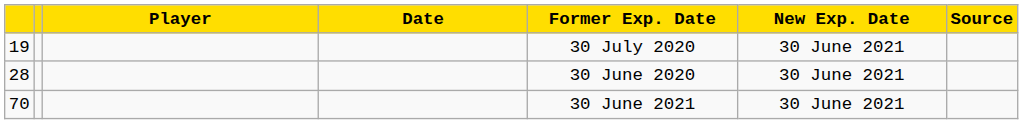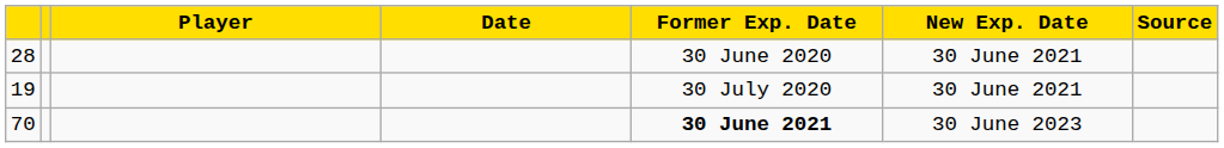rows swapped: 19 <-> 28
70 | Former Exp. Date: normal -> bold
70 | New Exp. Date: 30 June 2021 -> 30 June 2023
